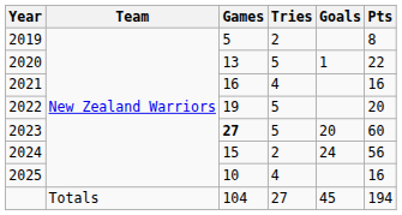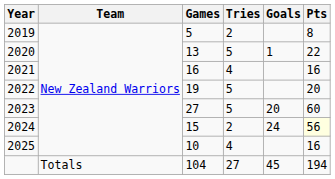2023 | Games: bold -> normal
2024 | Pts: no background -> lightyellow background
